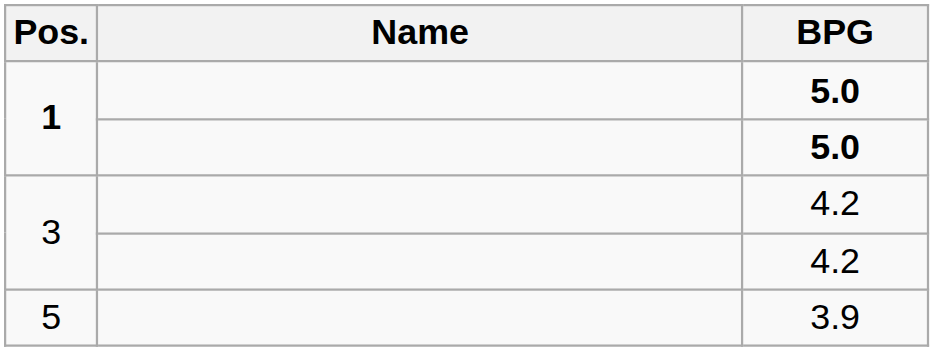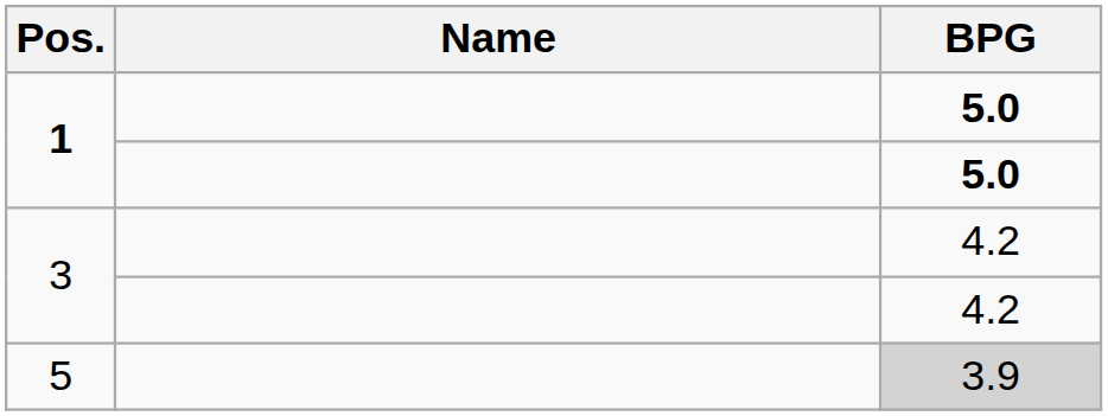5 | BPG: no background -> lightgrey background
